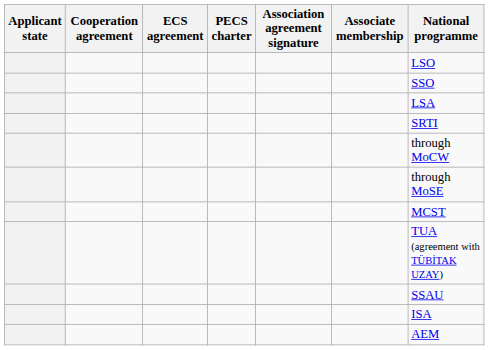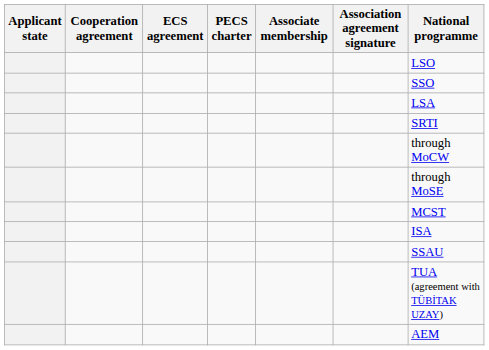columns swapped: Association agreement signature <-> Associate membership
row 9 | National programme: TUA (agreement with TÜBİTAK UZAY) -> ISA
row 11 | National programme: ISA -> TUA (agreement with TÜBİTAK UZAY)
